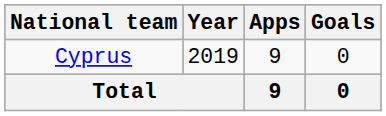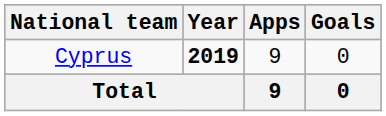Cyprus | Year: normal -> bold
